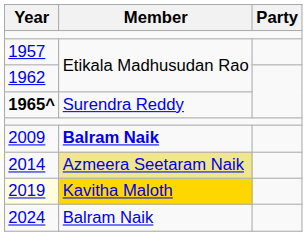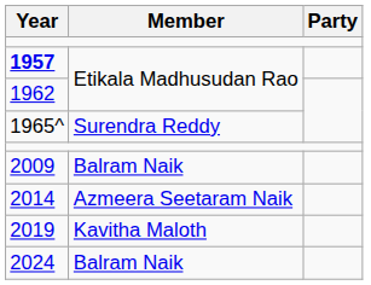1957 | Year: normal -> bold
1965^ | Year: bold -> normal
2009 | Member: bold -> normal
2014 | Member: khaki background -> no background
2019 | Year: lightyellow background -> no background
2019 | Member: gold background -> no background
